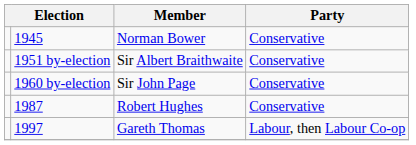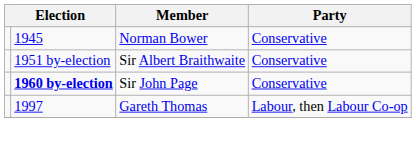Sir John Page | column 2: normal -> bold
- row: 1987 | Robert Hughes | Conservative
